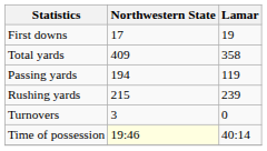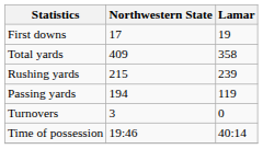rows swapped: Rushing yards <-> Passing yards
Time of possession | Northwestern State: lightyellow background -> no background
